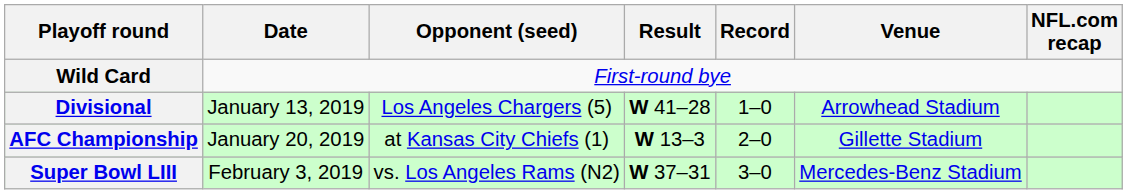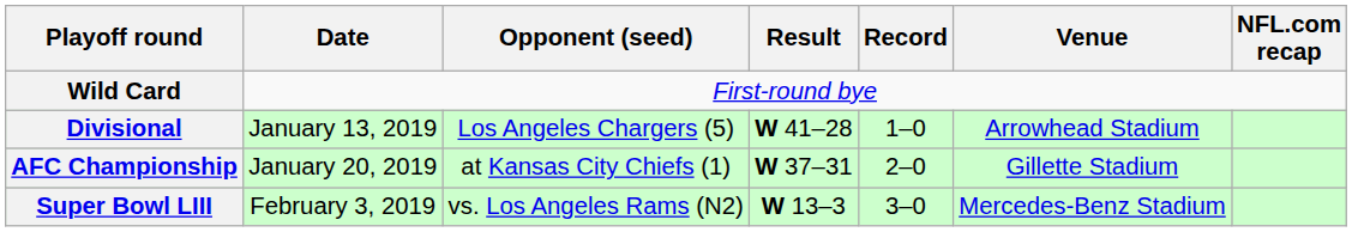AFC Championship | Result: W 13–3 -> W 37–31
Super Bowl LIII | Result: W 37–31 -> W 13–3
